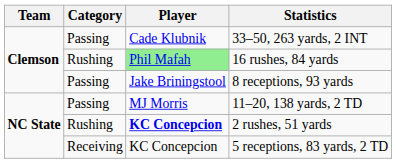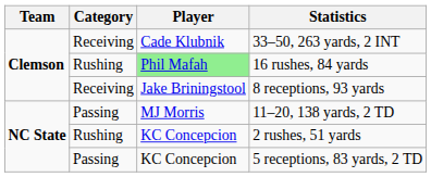33–50, 263 yards, 2 INT | Category: Passing -> Receiving
8 receptions, 93 yards | Category: Passing -> Receiving
2 rushes, 51 yards | Player: bold -> normal
5 receptions, 83 yards, 2 TD | Category: Receiving -> Passing
